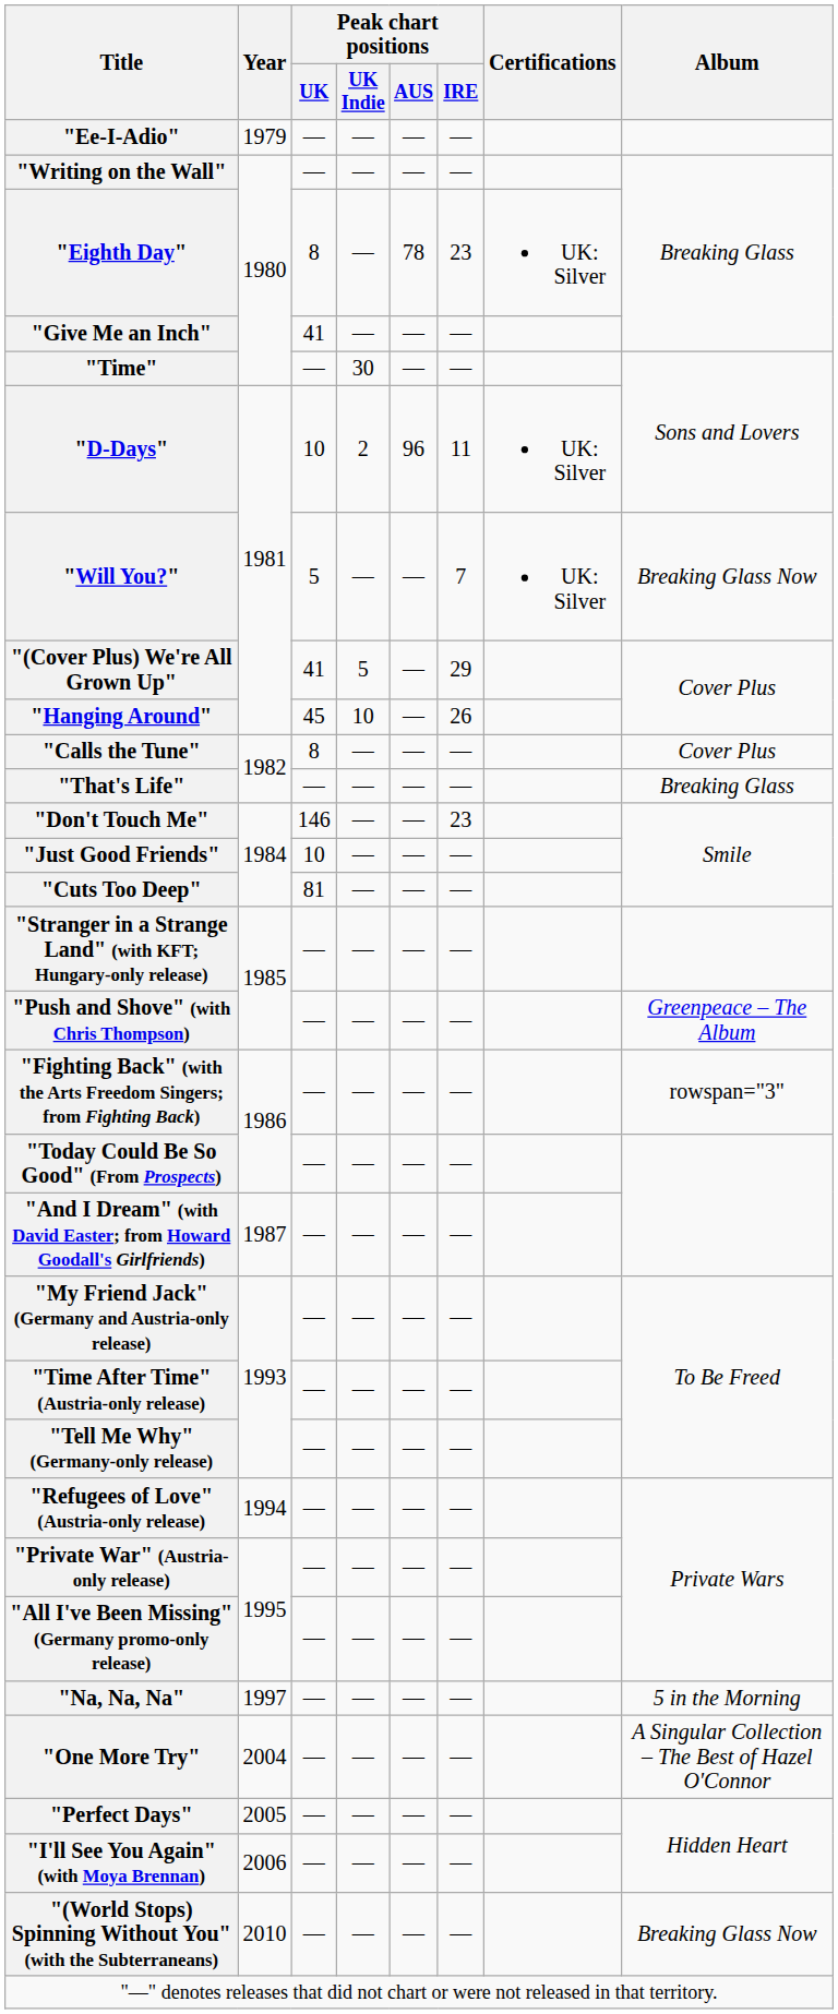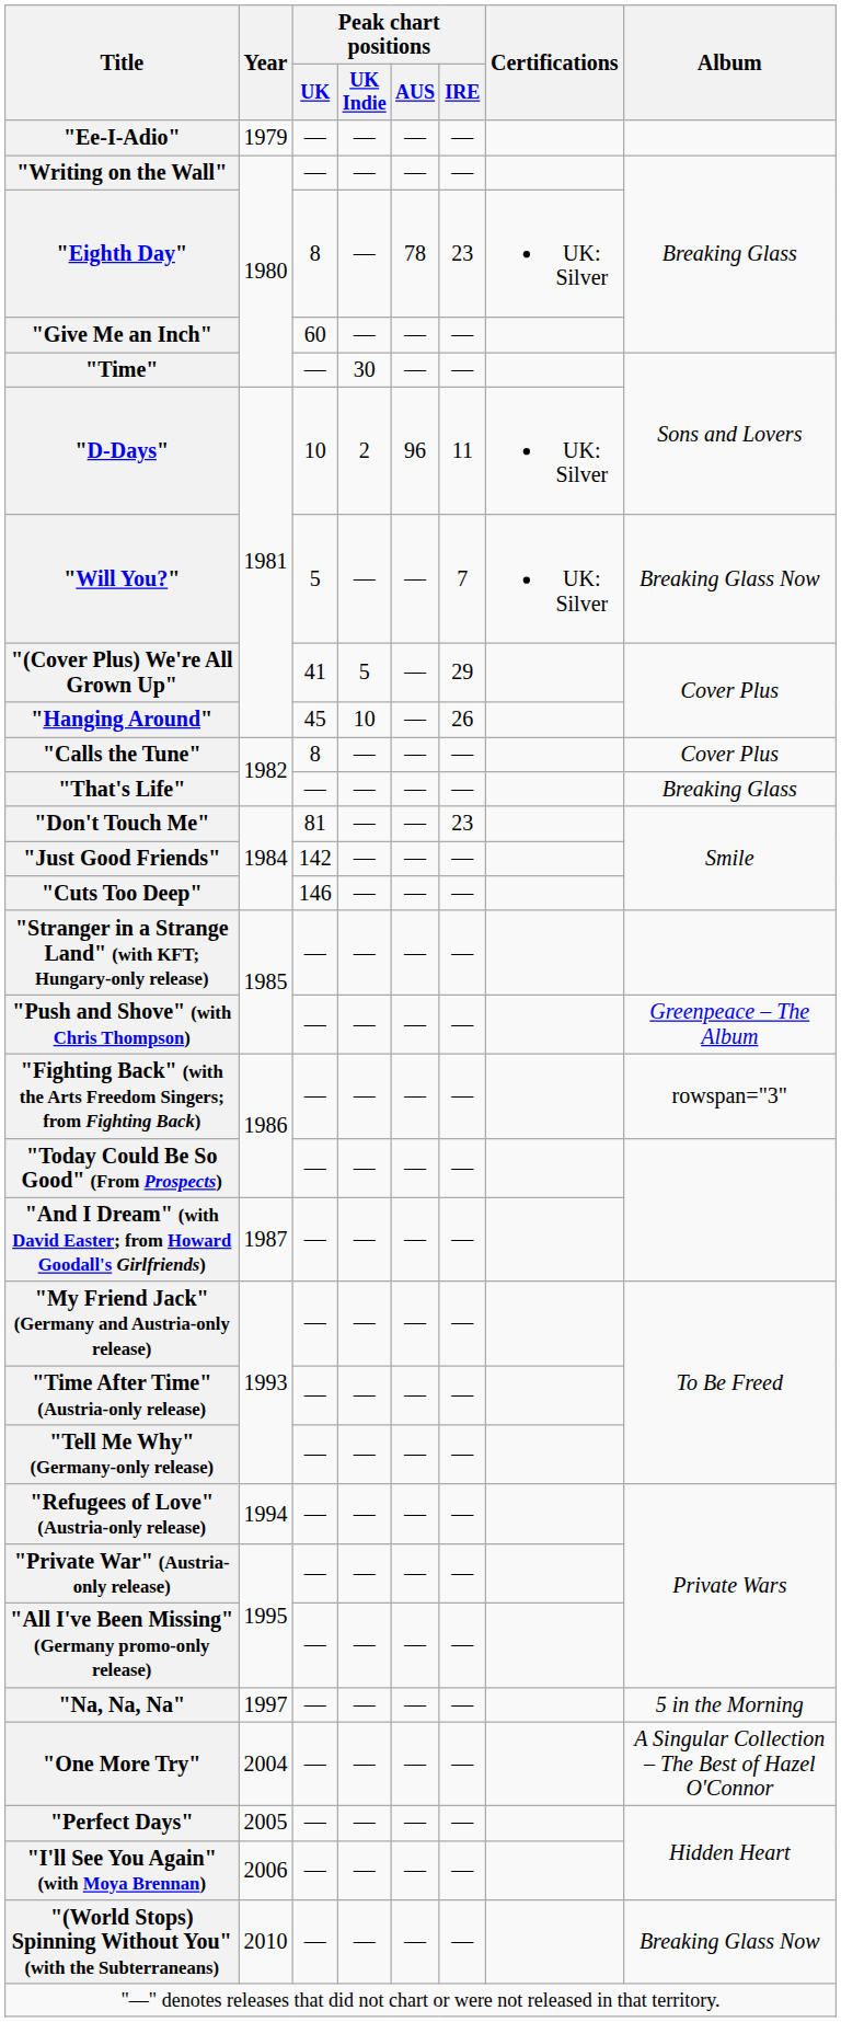"Give Me an Inch" | Peak chart positions / UK: 41 -> 60
"Don't Touch Me" | Peak chart positions / UK: 146 -> 81
"Just Good Friends" | Peak chart positions / UK: 10 -> 142
"Cuts Too Deep" | Peak chart positions / UK: 81 -> 146
